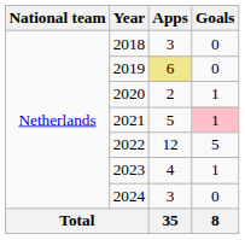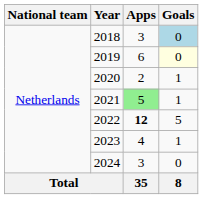2018 | Goals: no background -> lightblue background
2019 | Apps: khaki background -> no background
2019 | Goals: no background -> lightyellow background
2021 | Apps: no background -> lightgreen background
2021 | Goals: pink background -> no background
2022 | Apps: normal -> bold
